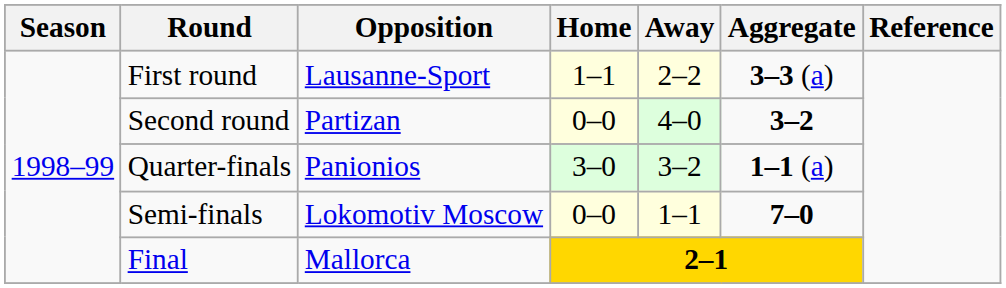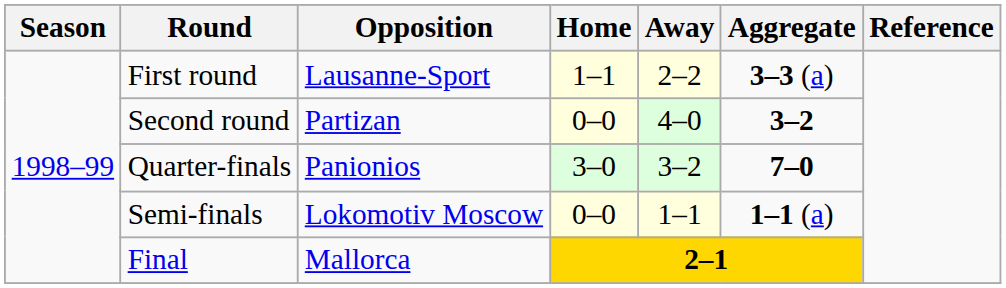Quarter-finals | Aggregate: 1–1 (a) -> 7–0
Semi-finals | Aggregate: 7–0 -> 1–1 (a)
